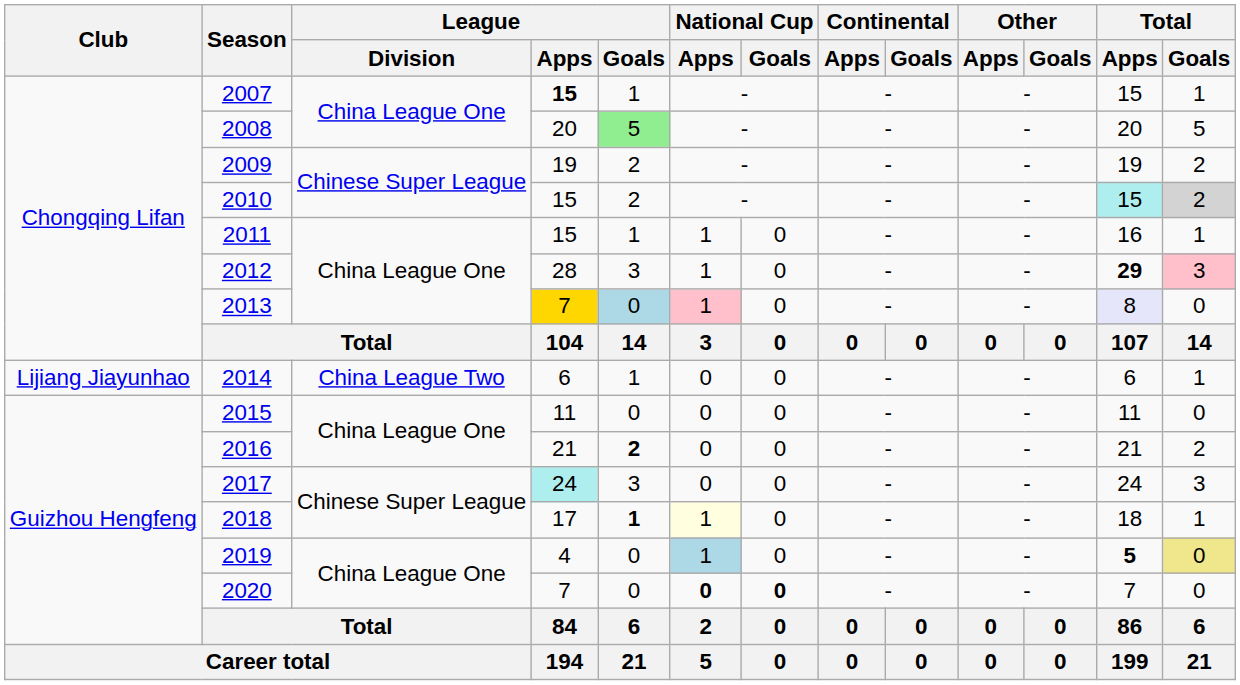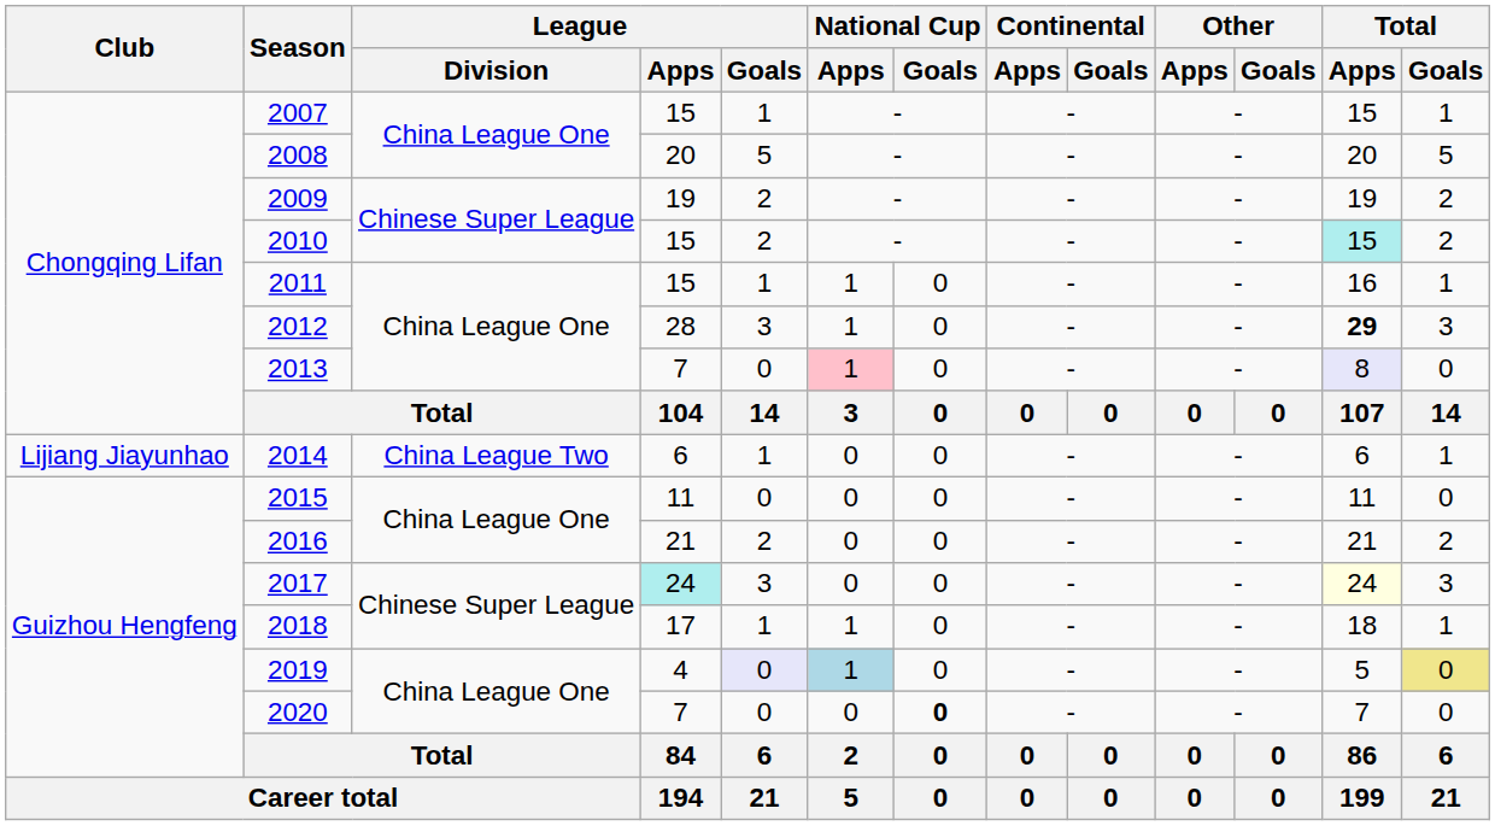2007 | League / Apps: bold -> normal
2008 | League / Goals: lightgreen background -> no background
2010 | Total / Goals: lightgrey background -> no background
2012 | Total / Goals: pink background -> no background
2013 | League / Apps: gold background -> no background
2013 | League / Goals: lightblue background -> no background
2016 | League / Goals: bold -> normal
2017 | Total / Apps: no background -> lightyellow background
2018 | League / Goals: bold -> normal
2018 | National Cup / Apps: lightyellow background -> no background
2019 | League / Goals: no background -> lavender background
2019 | Total / Apps: bold -> normal
2020 | National Cup / Apps: bold -> normal
